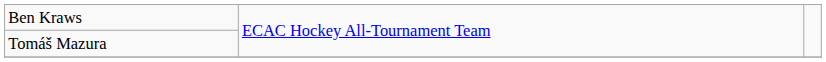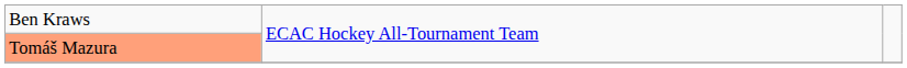row 2 | column 1: no background -> lightsalmon background
